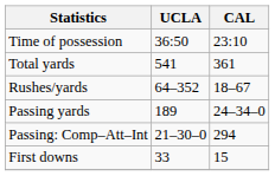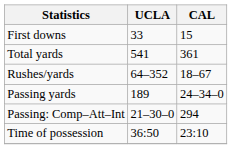rows swapped: First downs <-> Time of possession
